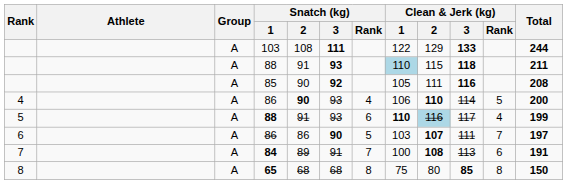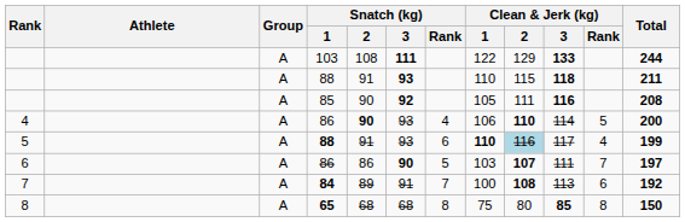row 4 | Clean & Jerk (kg) / 1: lightblue background -> no background
row 9 | Total: 191 -> 192
